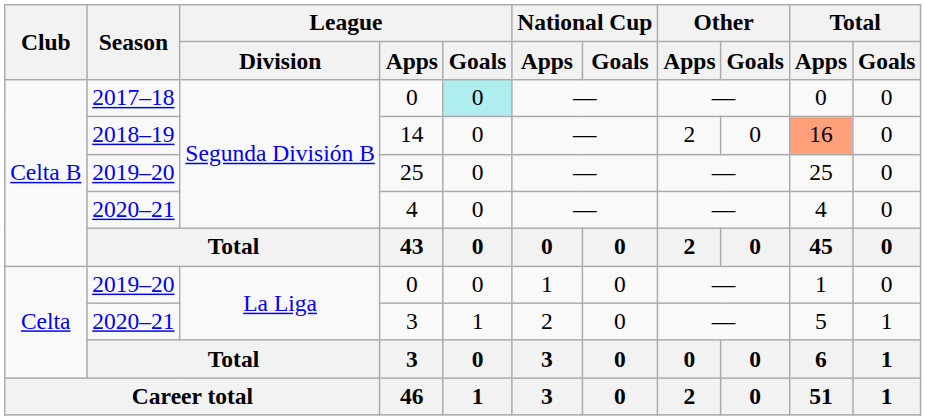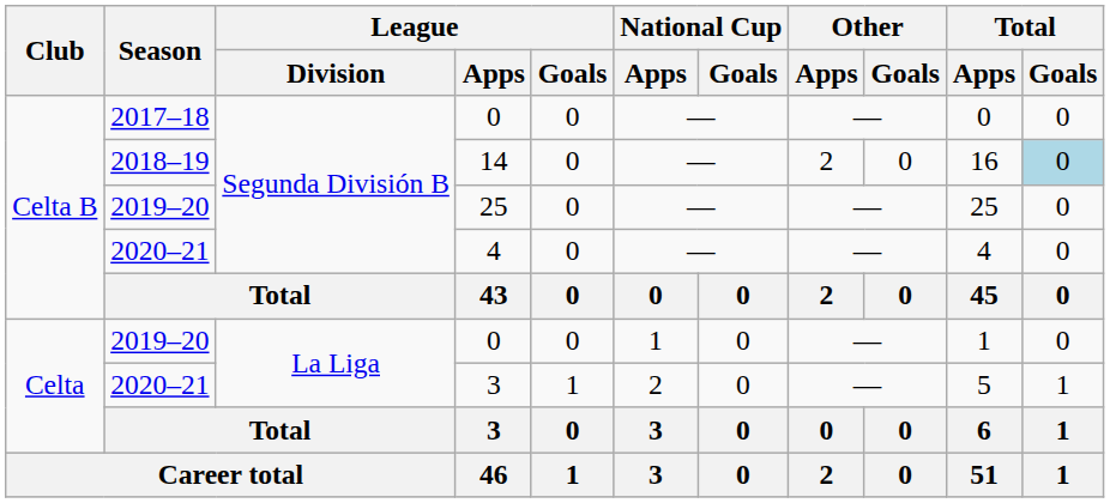2017–18 / 0 | League / Goals: paleturquoise background -> no background
14 | Total / Apps: lightsalmon background -> no background
14 | Total / Goals: no background -> lightblue background
